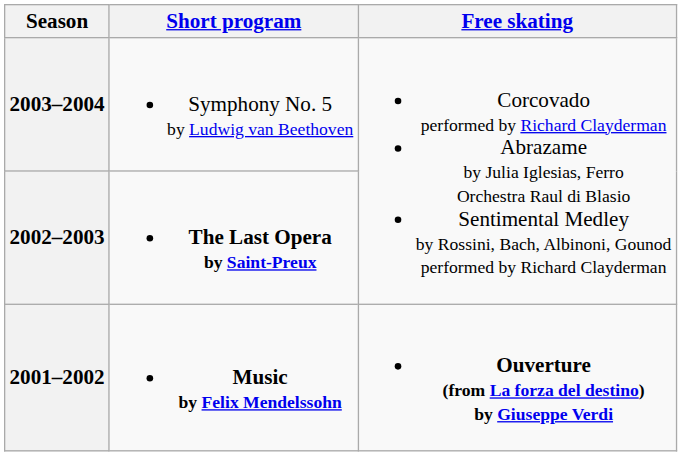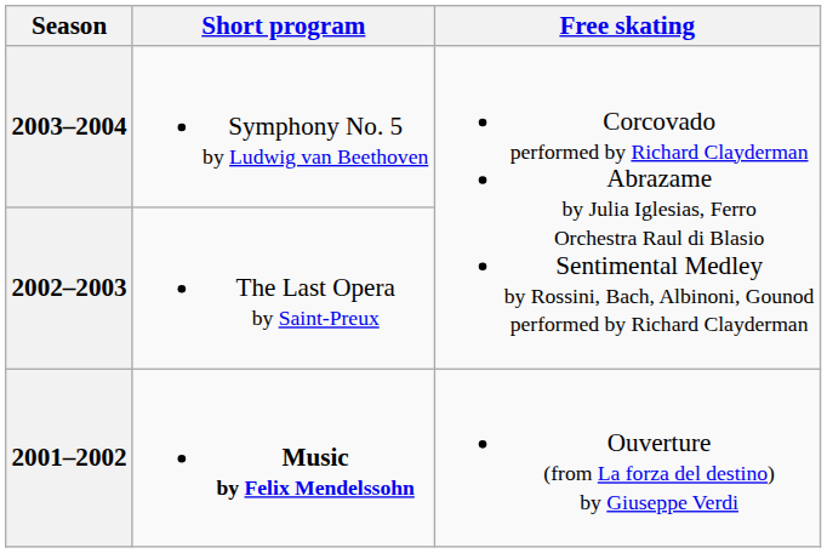2002–2003 | Short program: bold -> normal
2001–2002 | Free skating: bold -> normal
